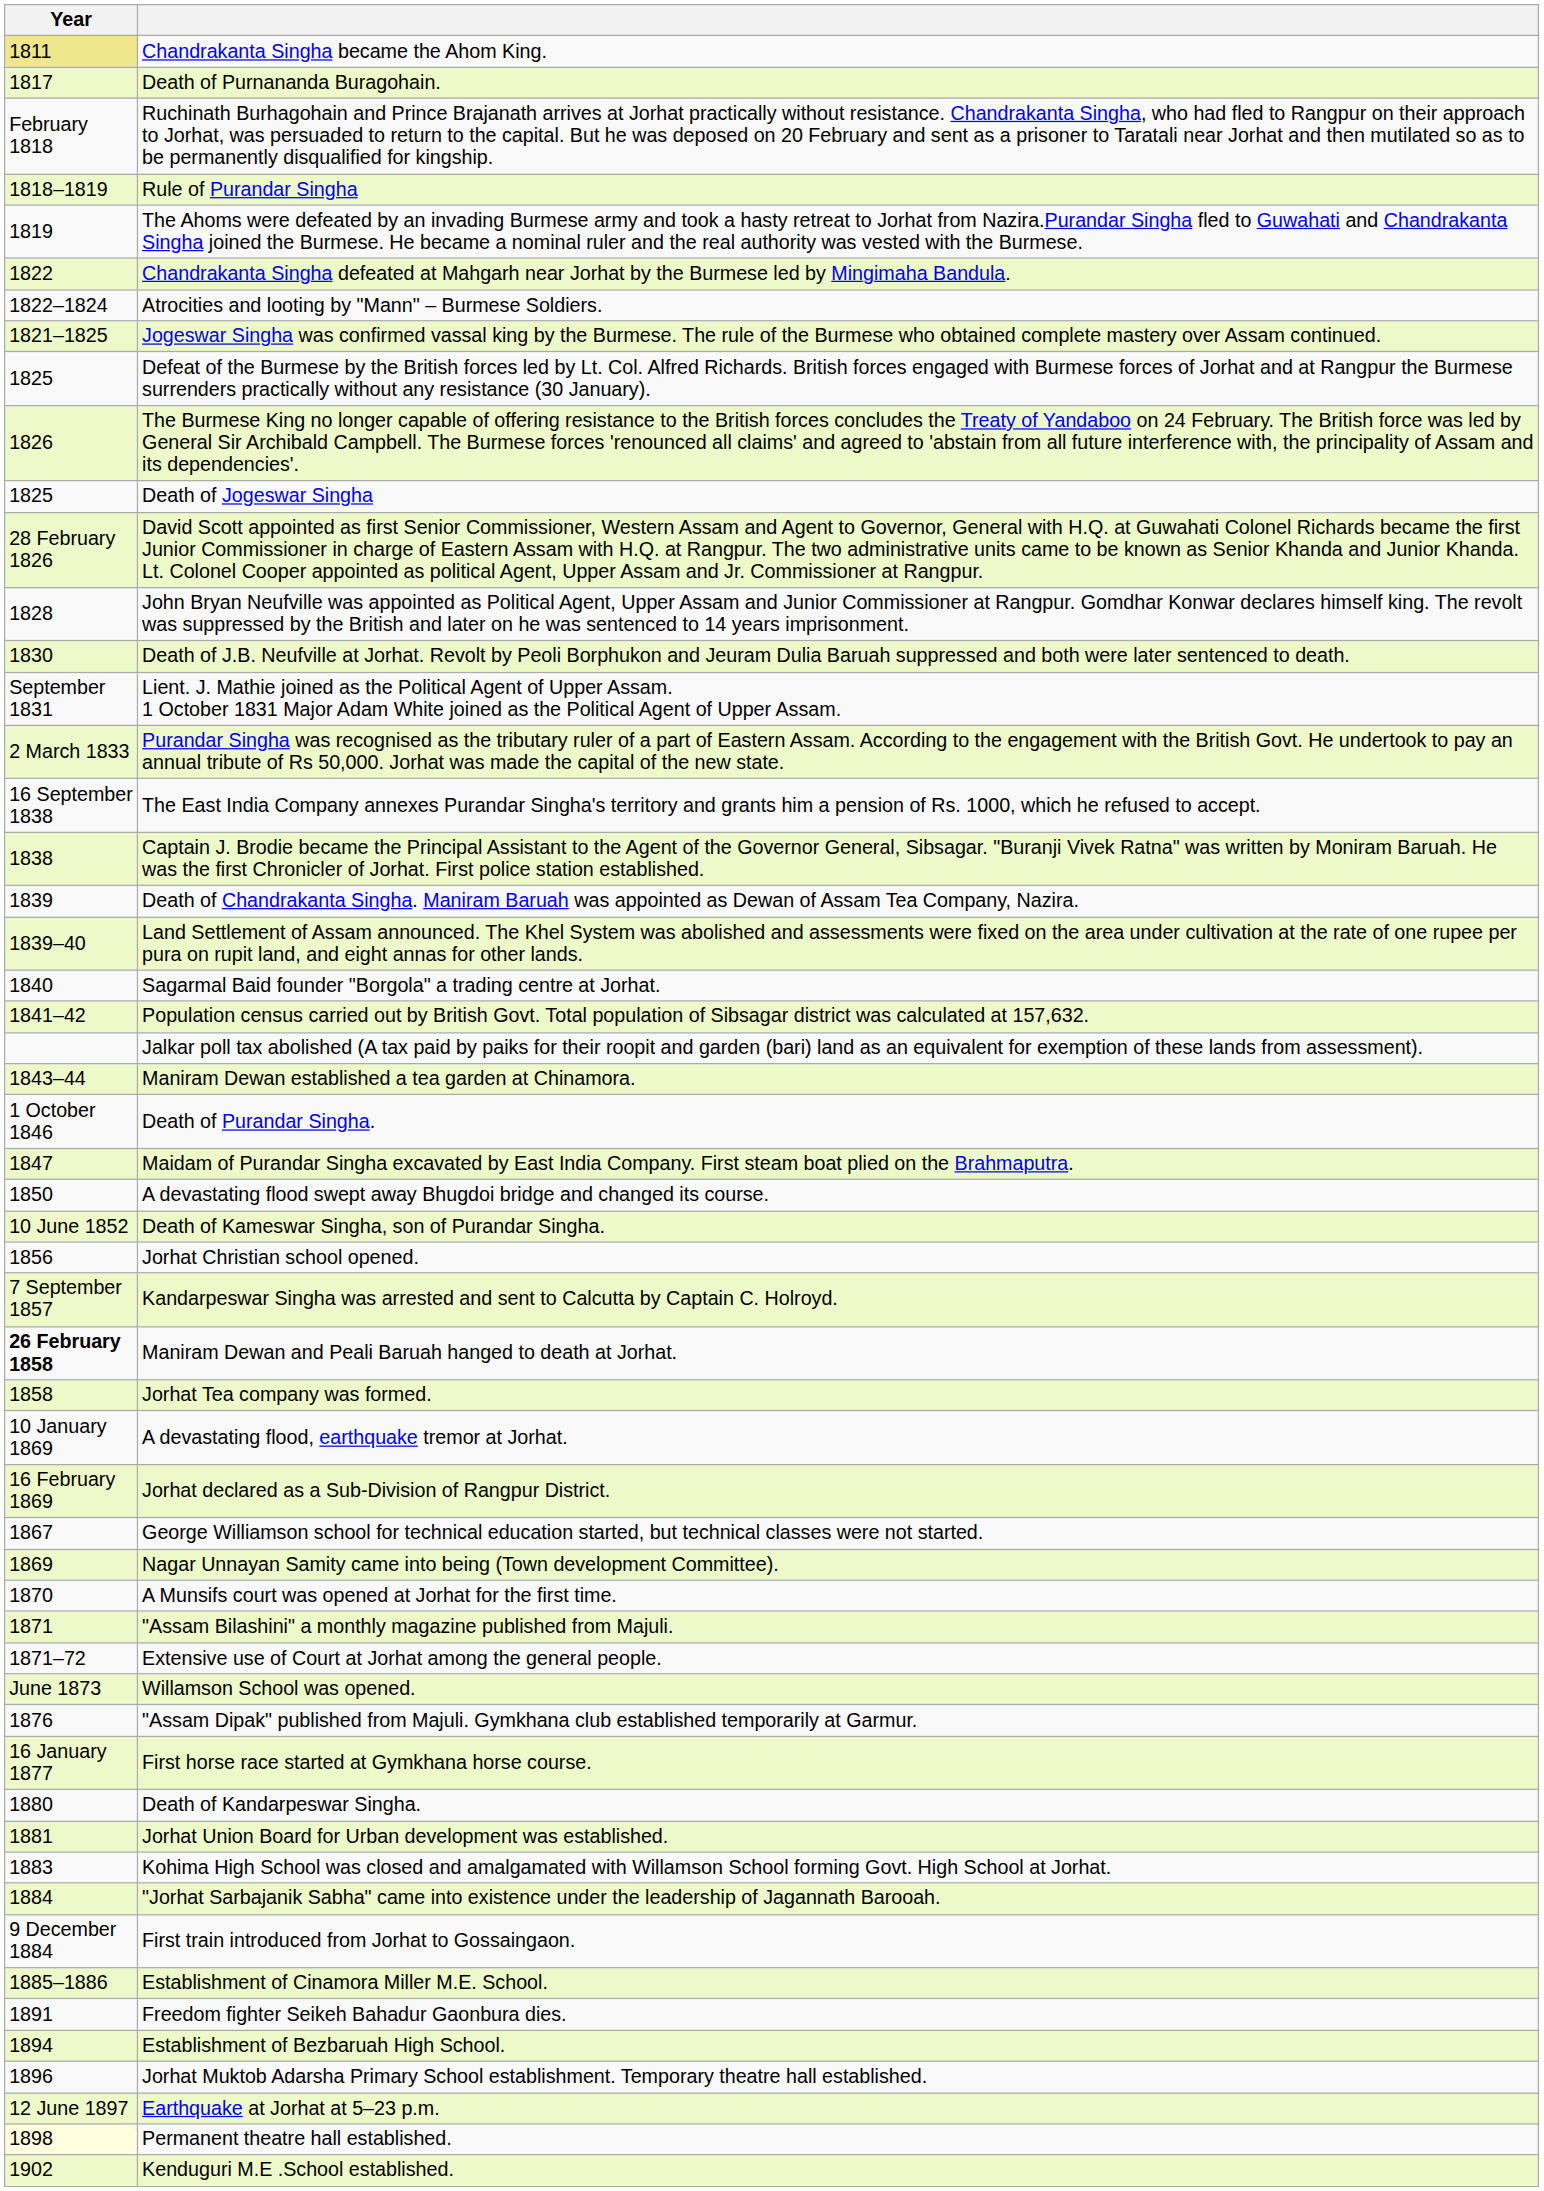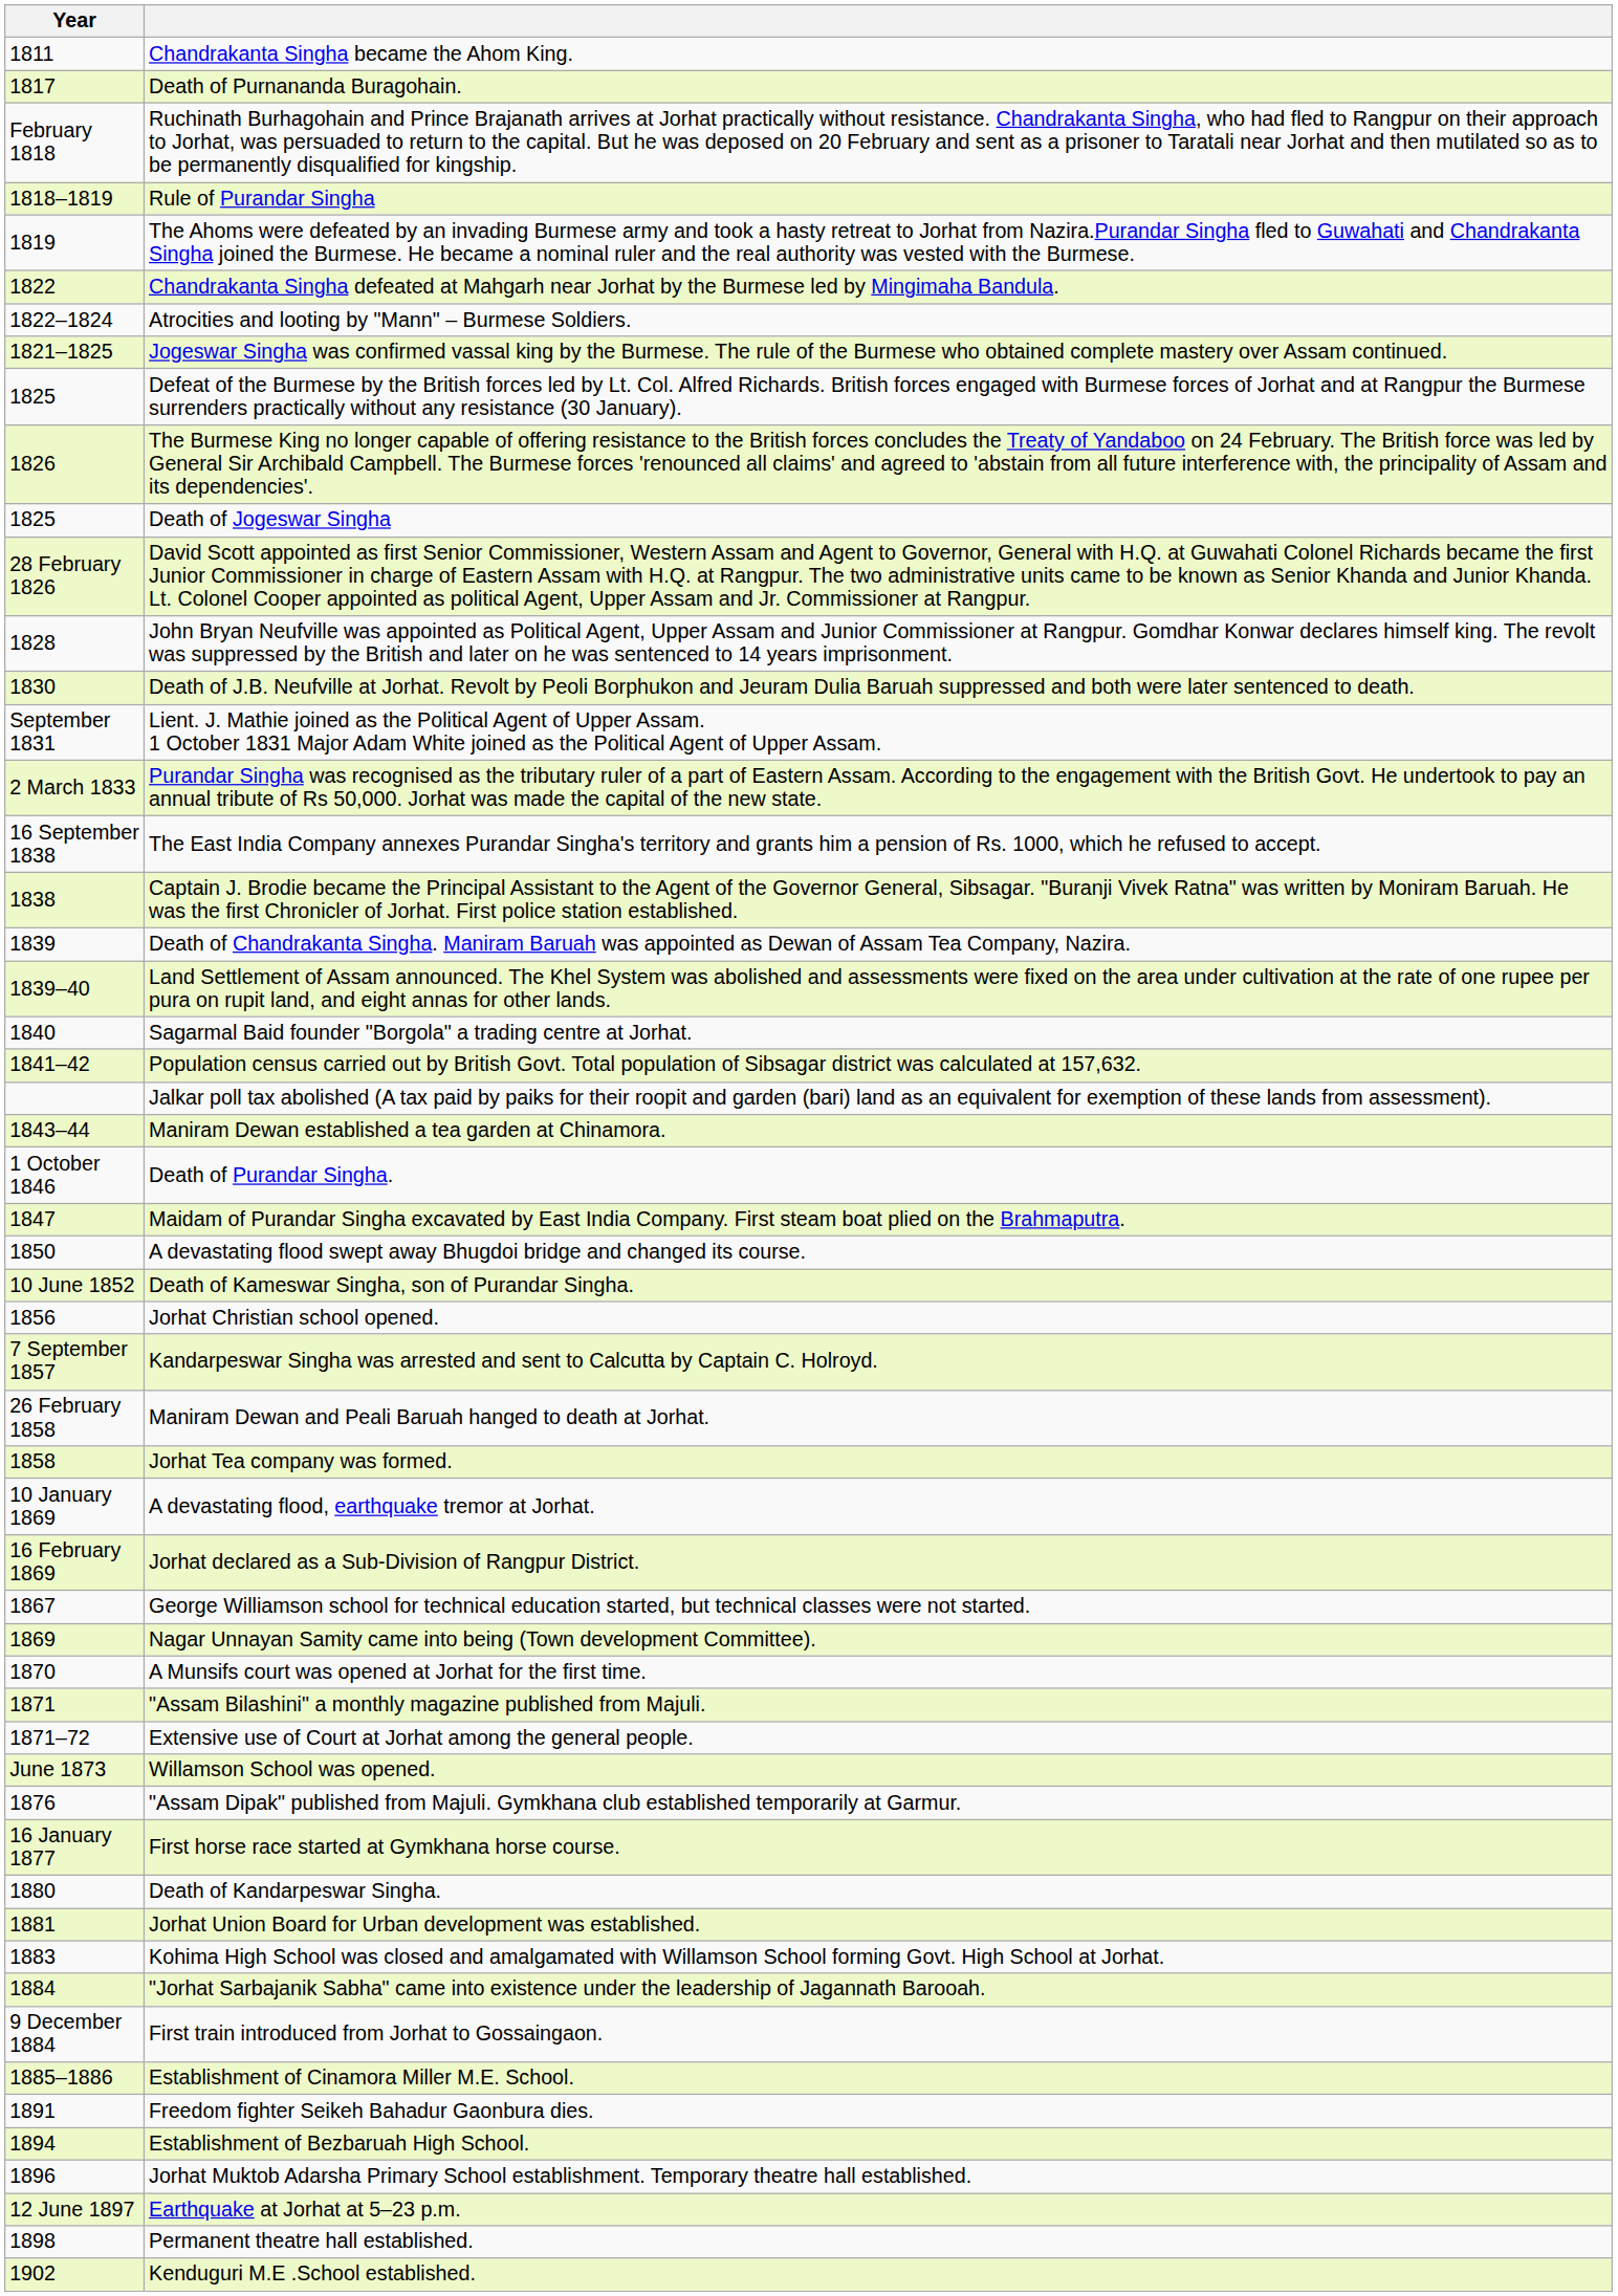Chandrakanta Singha became the Ahom King. | Year: khaki background -> no background
Maniram Dewan and Peali Baruah hanged to death at Jorhat. | Year: bold -> normal
Permanent theatre hall established. | Year: lightyellow background -> no background
